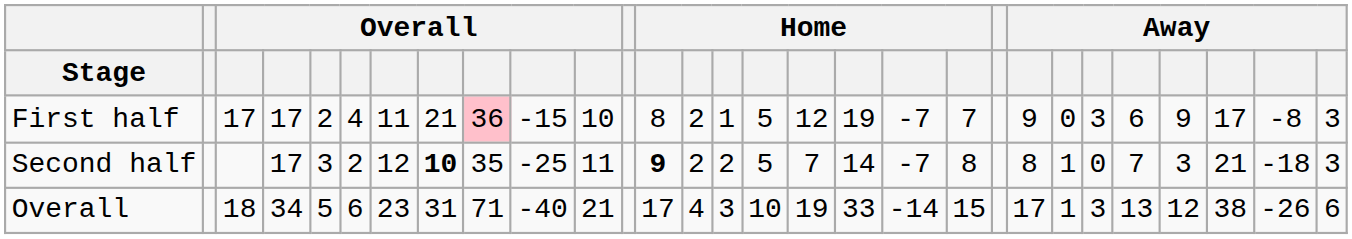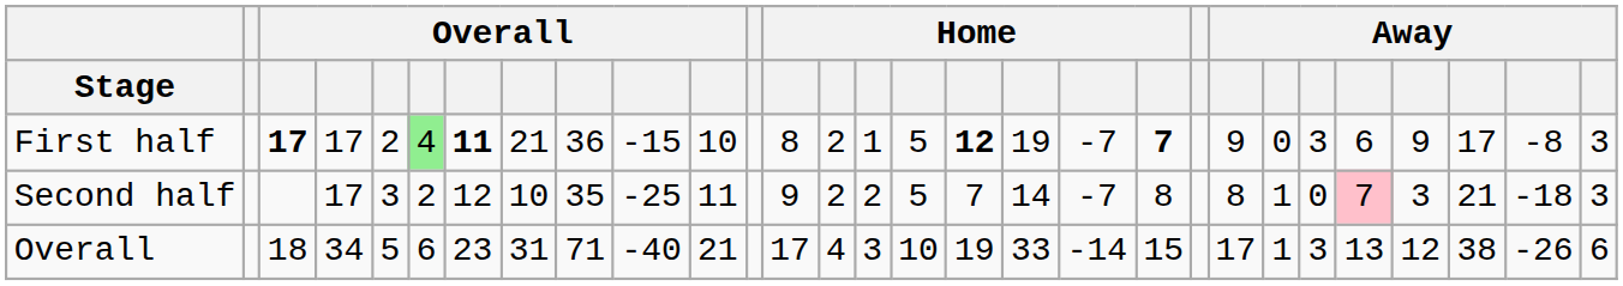First half | column 3: normal -> bold
First half | column 6: no background -> lightgreen background
First half | column 7: normal -> bold
First half | column 9: pink background -> no background
First half | column 17: normal -> bold
First half | column 20: normal -> bold
Second half | column 8: bold -> normal
Second half | column 13: bold -> normal
Second half | column 25: no background -> pink background
